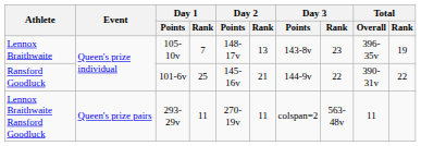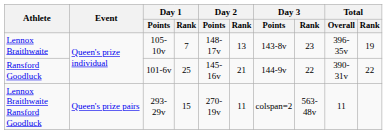Lennox Braithwaite Ransford Goodluck | Day 1 / Rank: 11 -> 15
